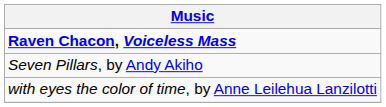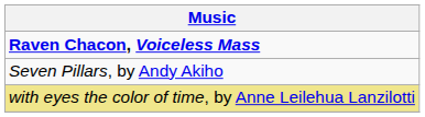row 4 | column 1: no background -> khaki background
